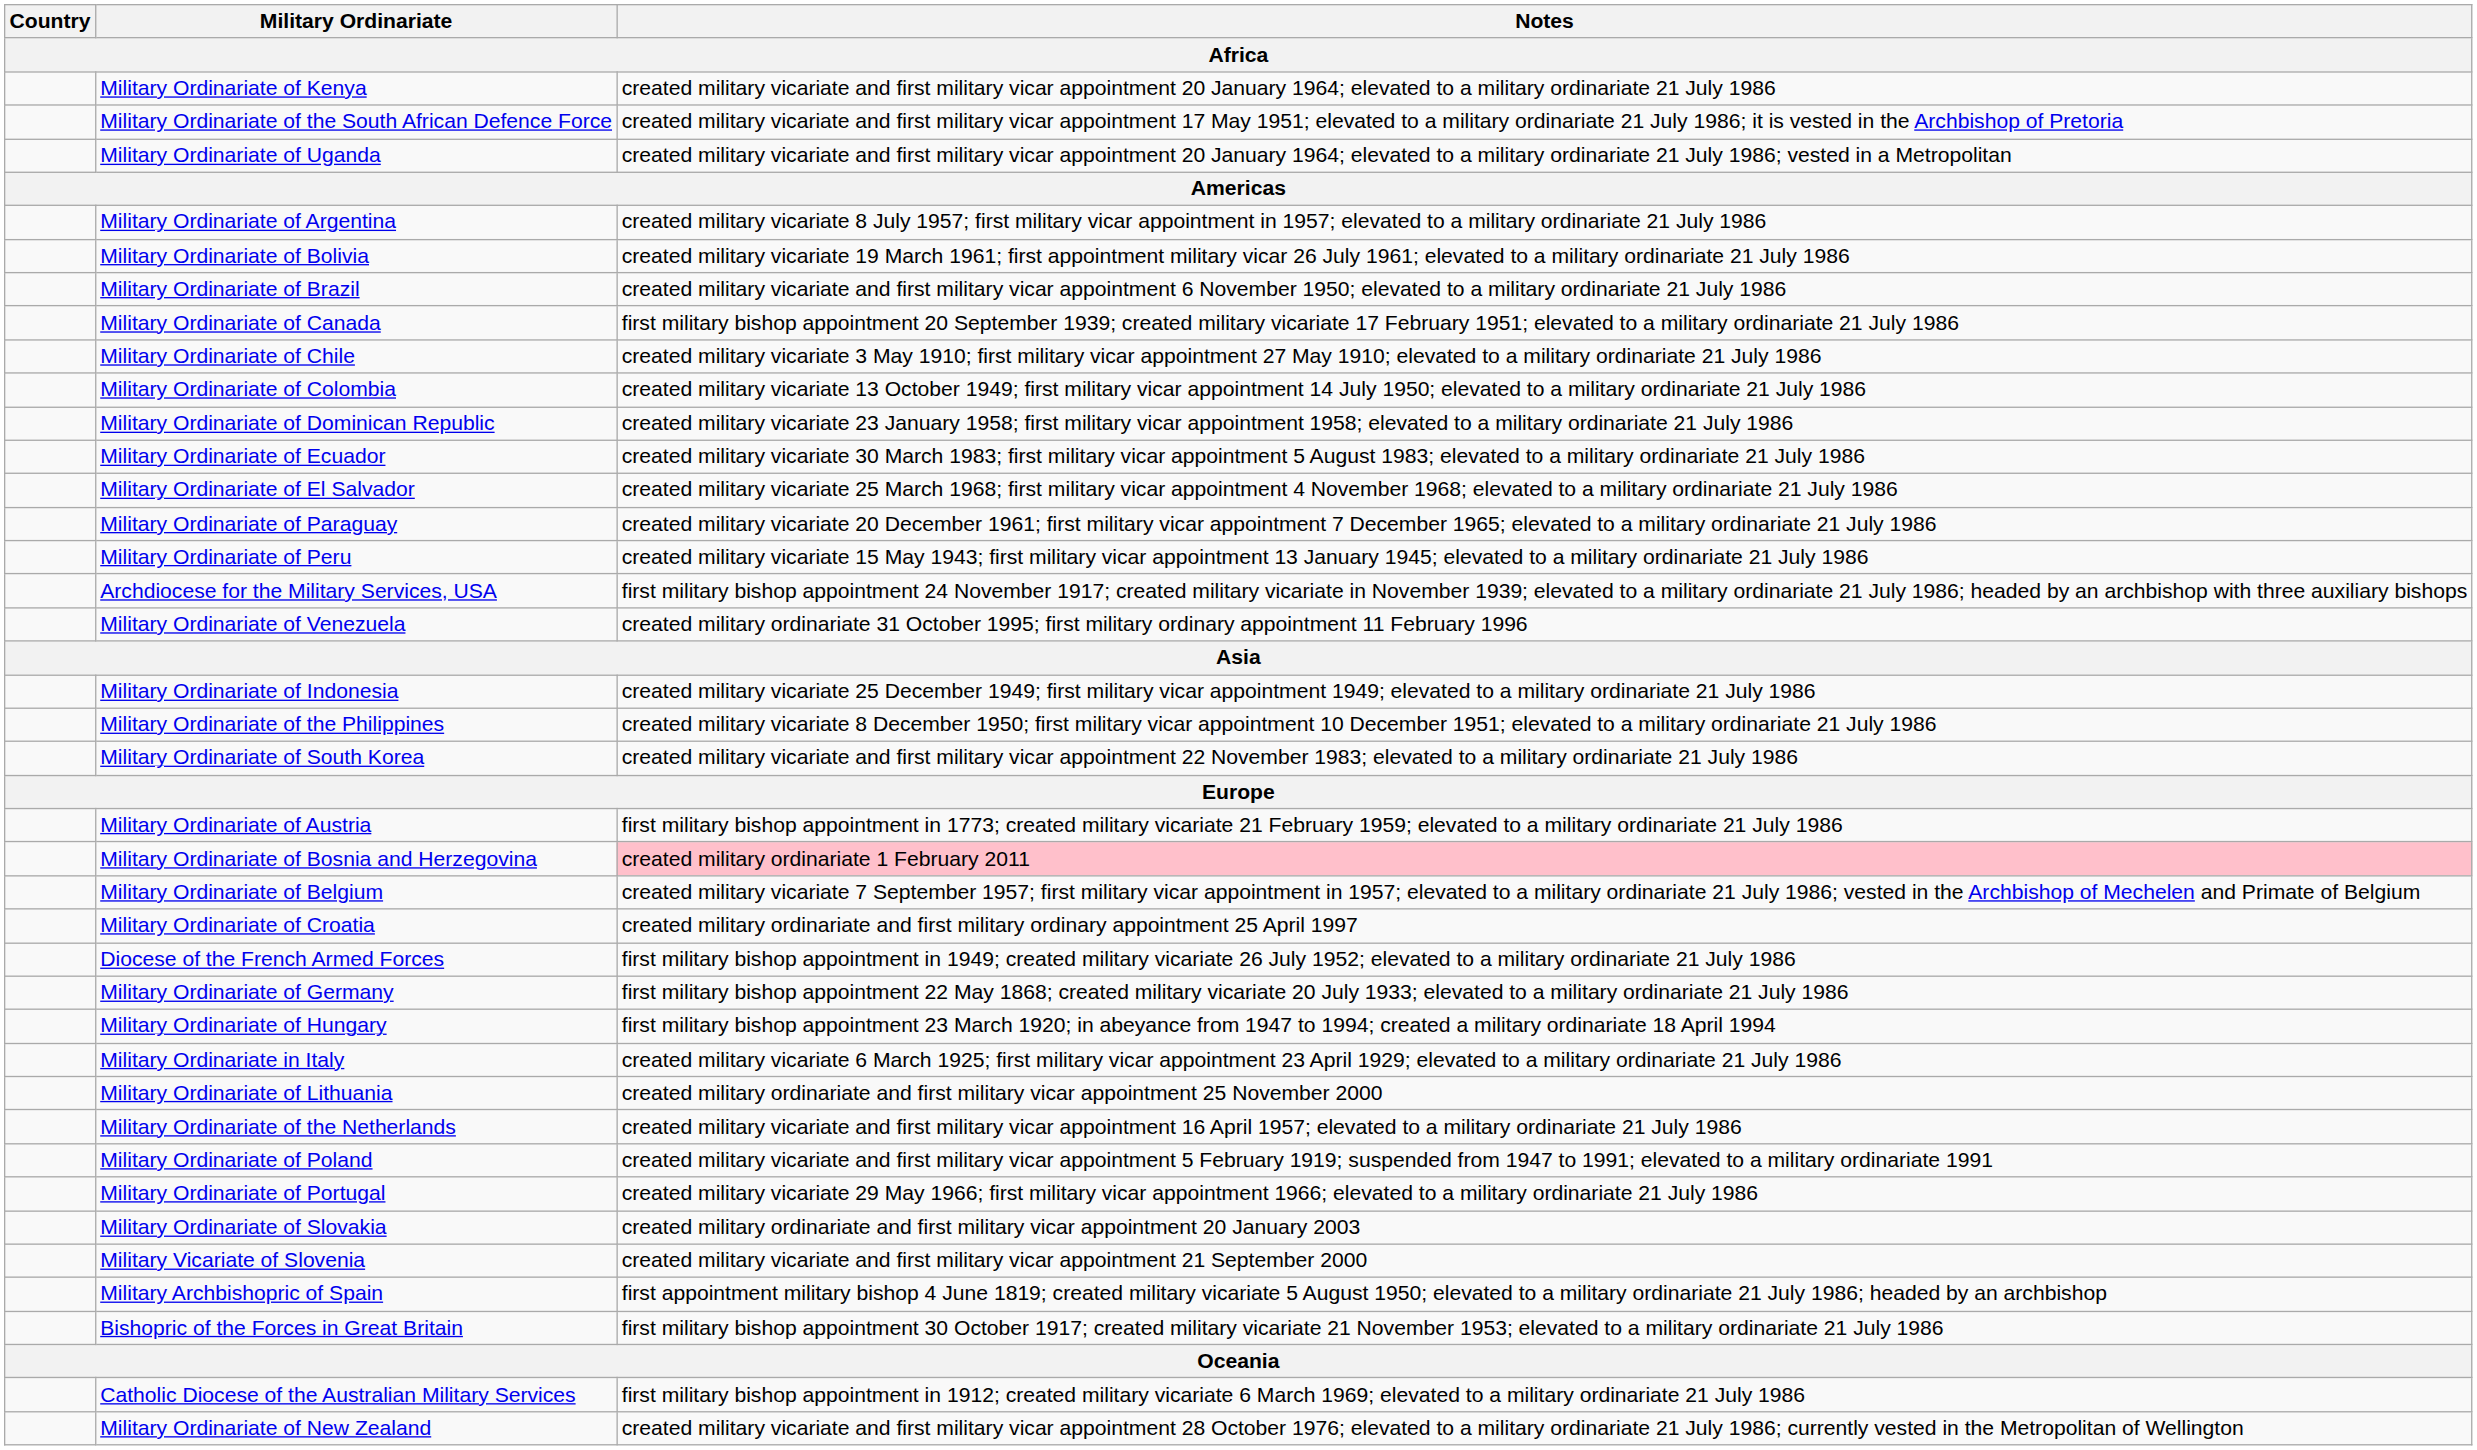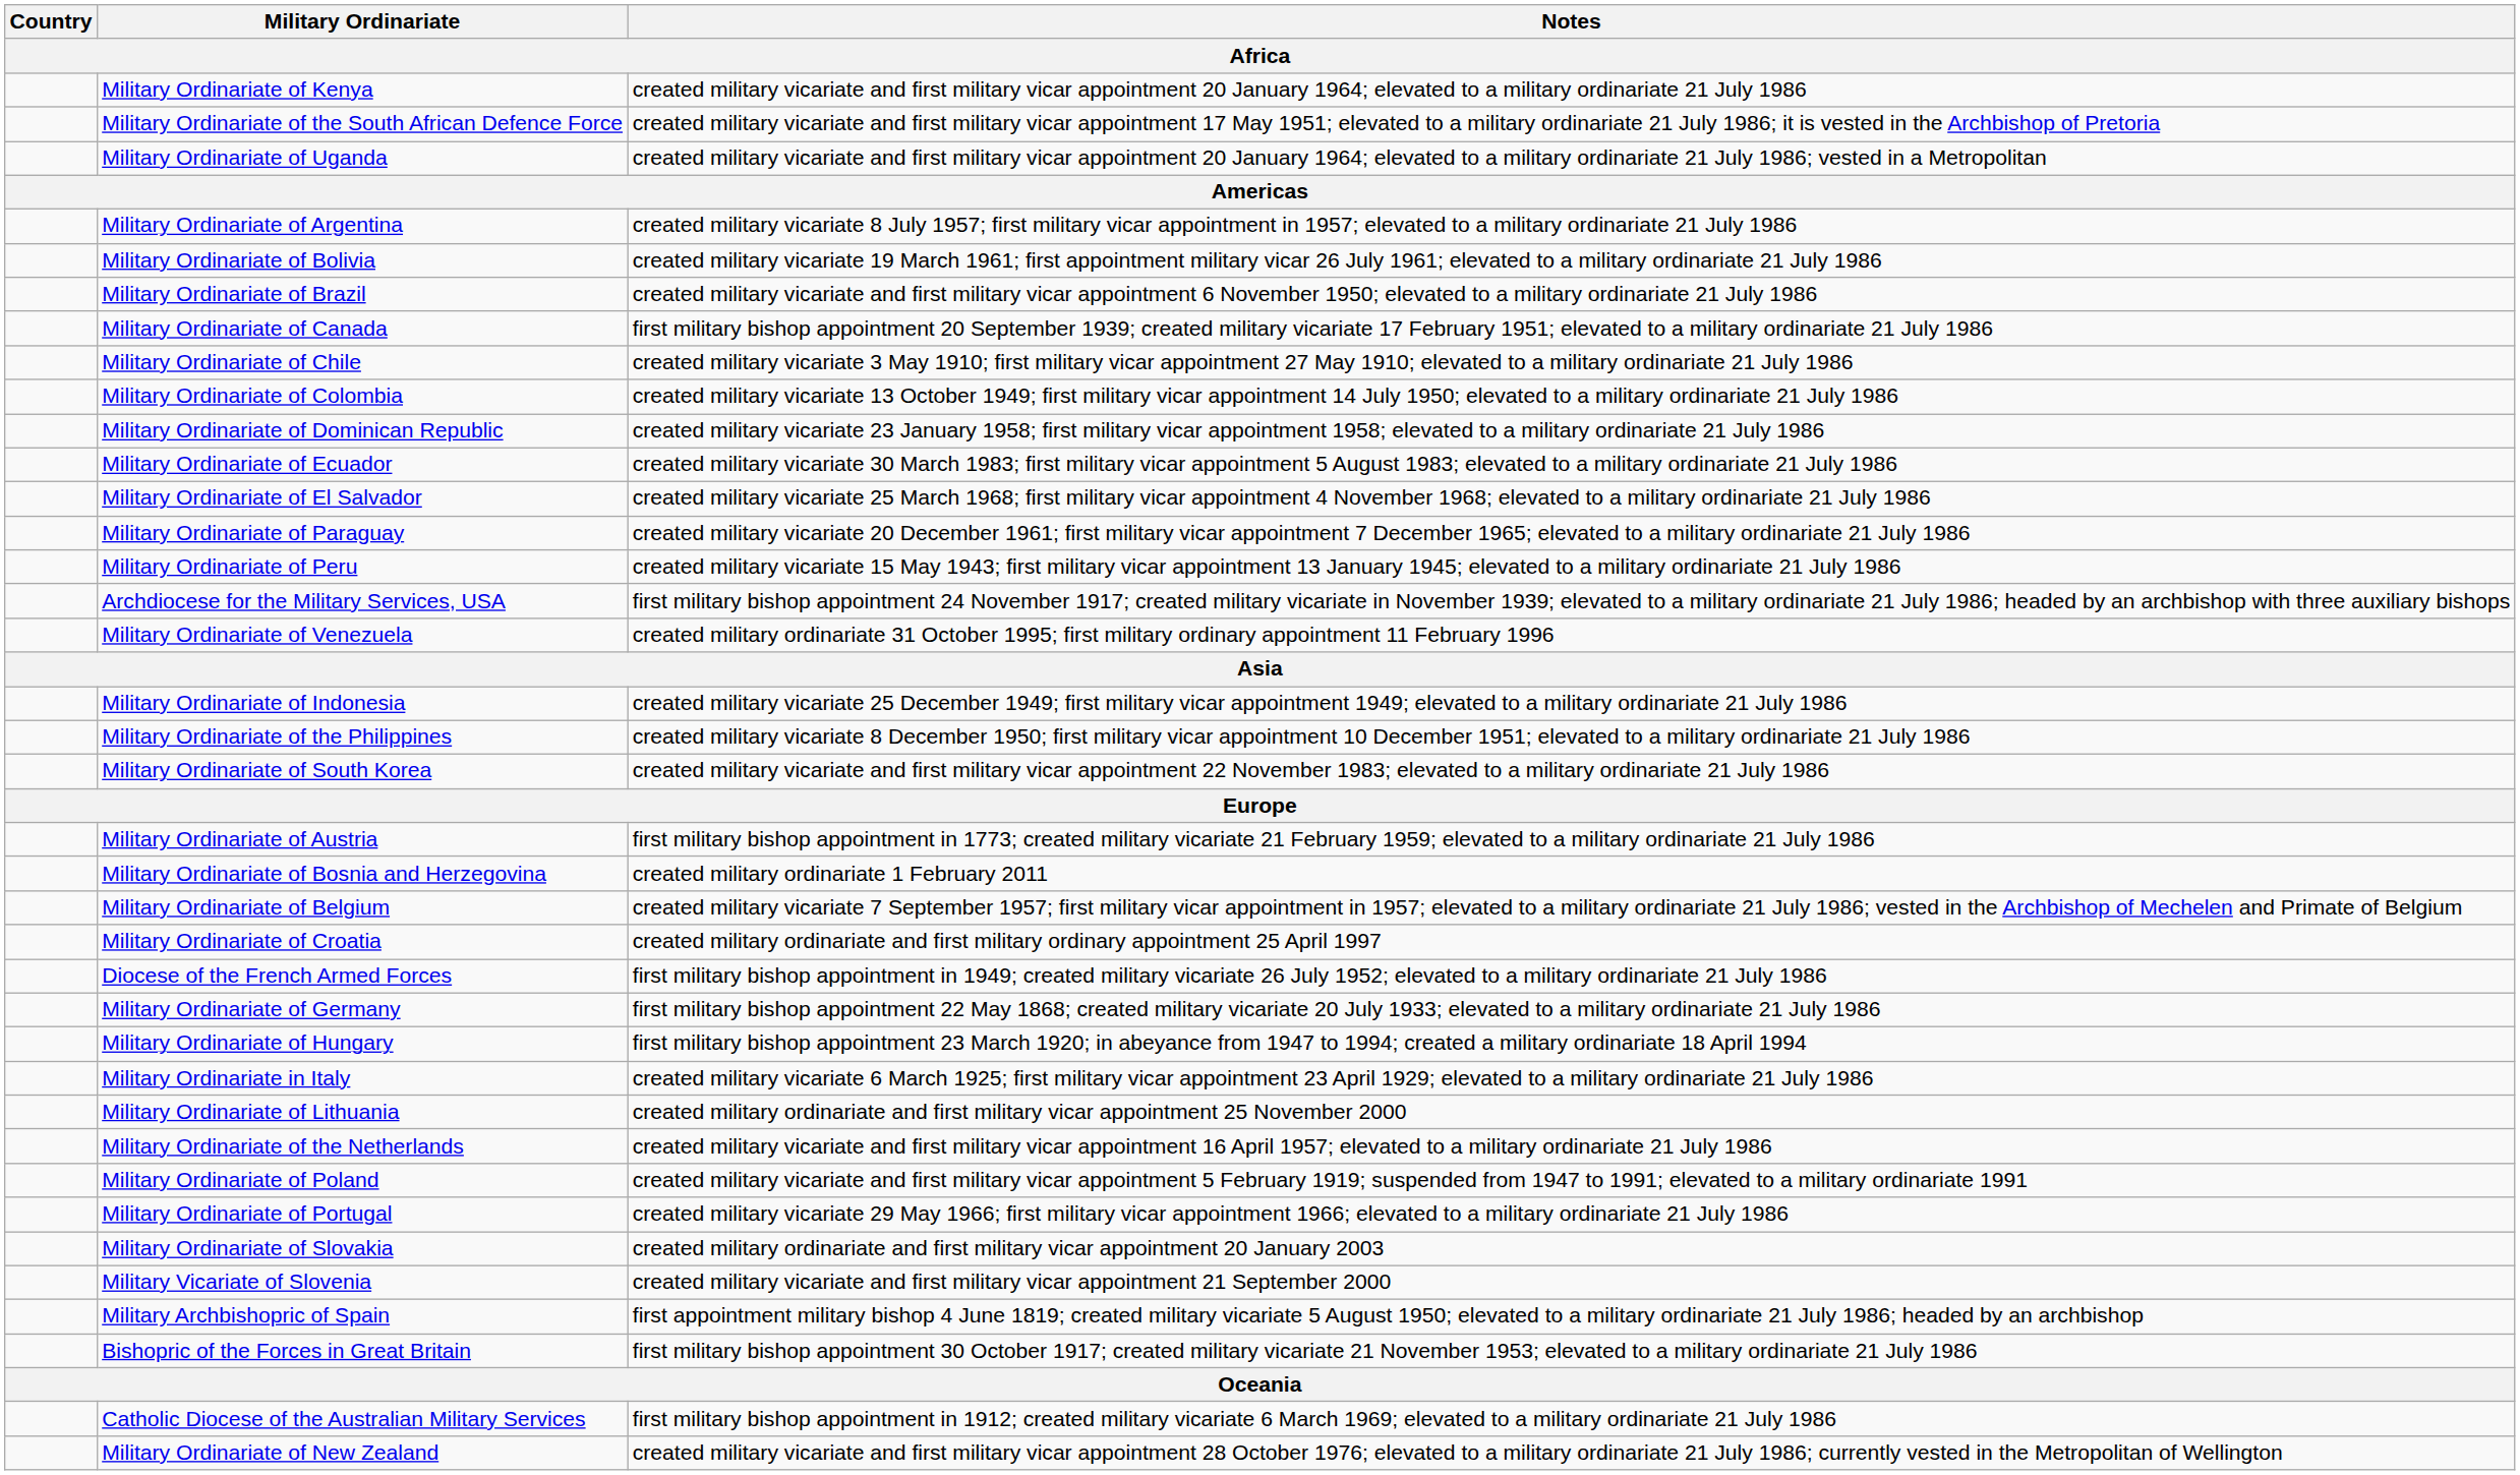Military Ordinariate of Bosnia and Herzegovina | Notes: pink background -> no background
